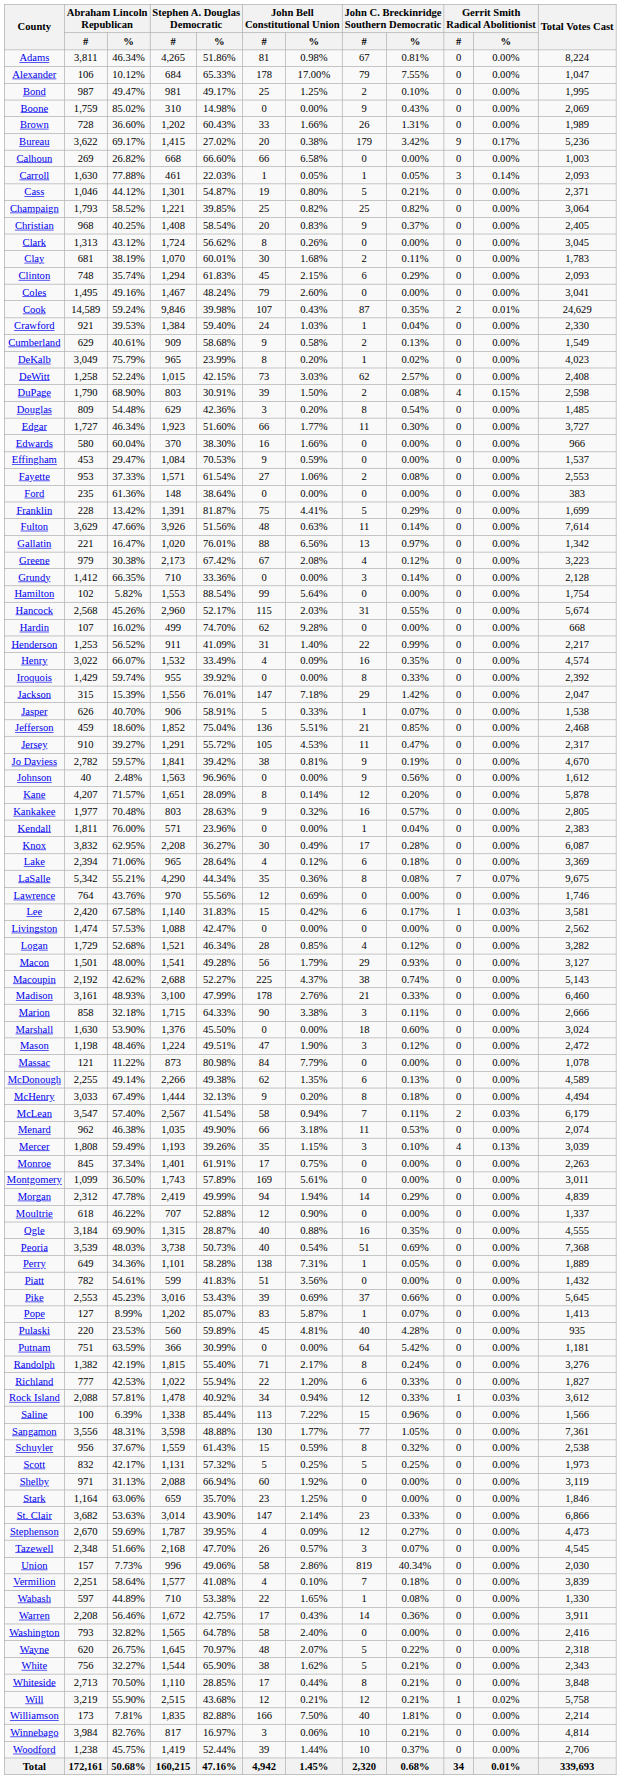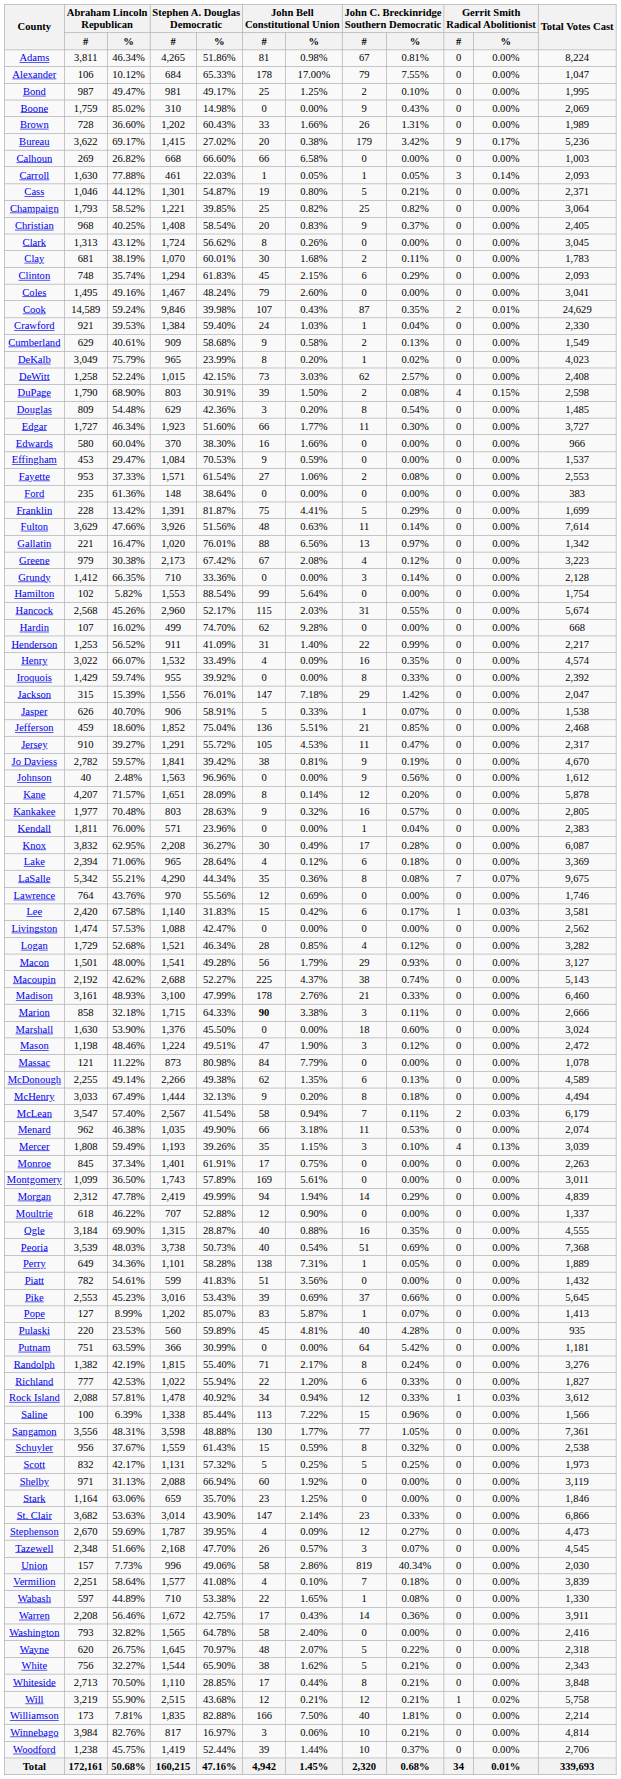Marion | John Bell Constitutional Union / #: normal -> bold
